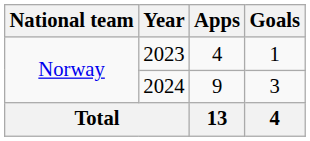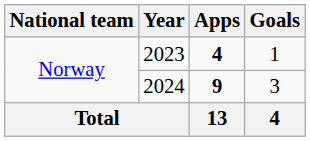2023 | Apps: normal -> bold
2024 | Apps: normal -> bold
